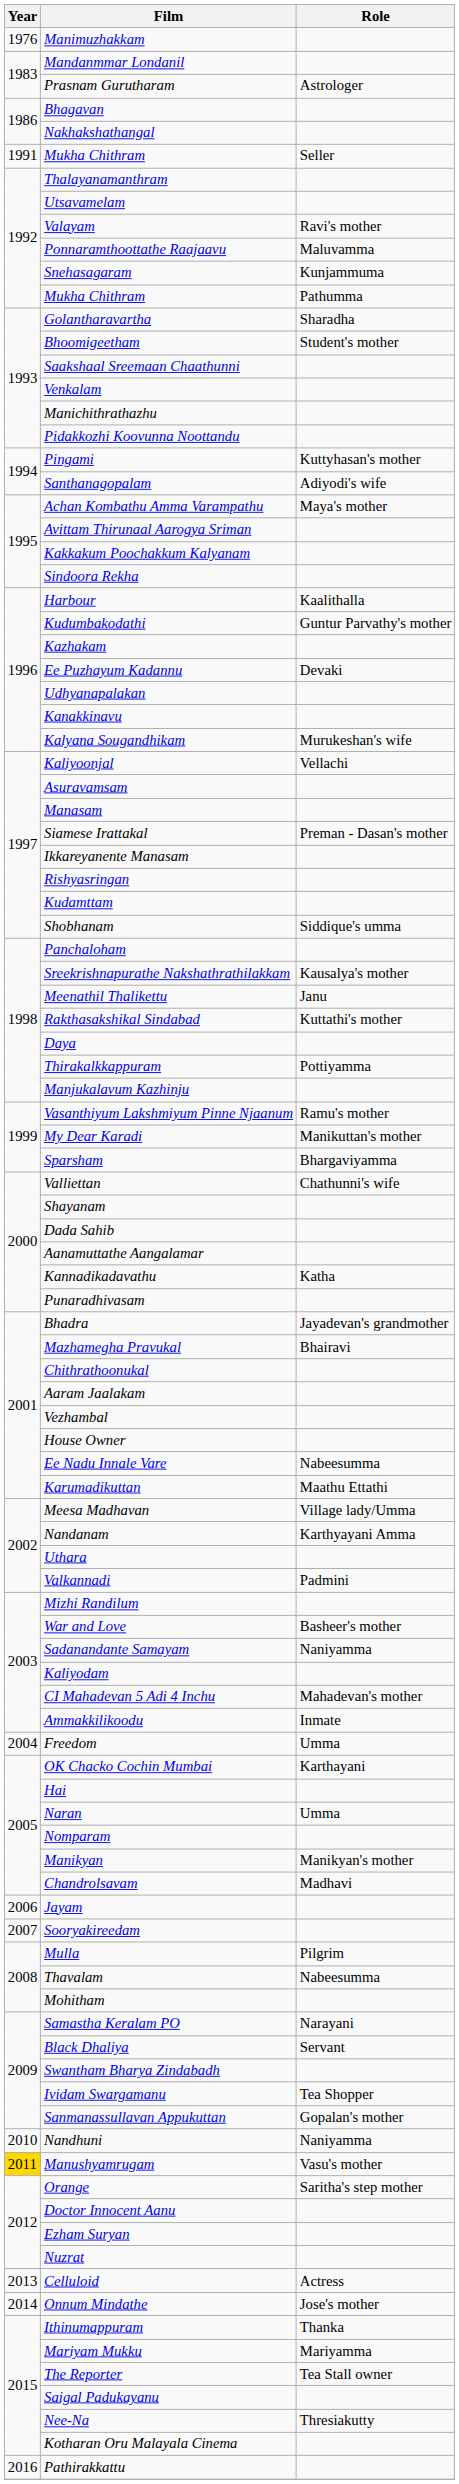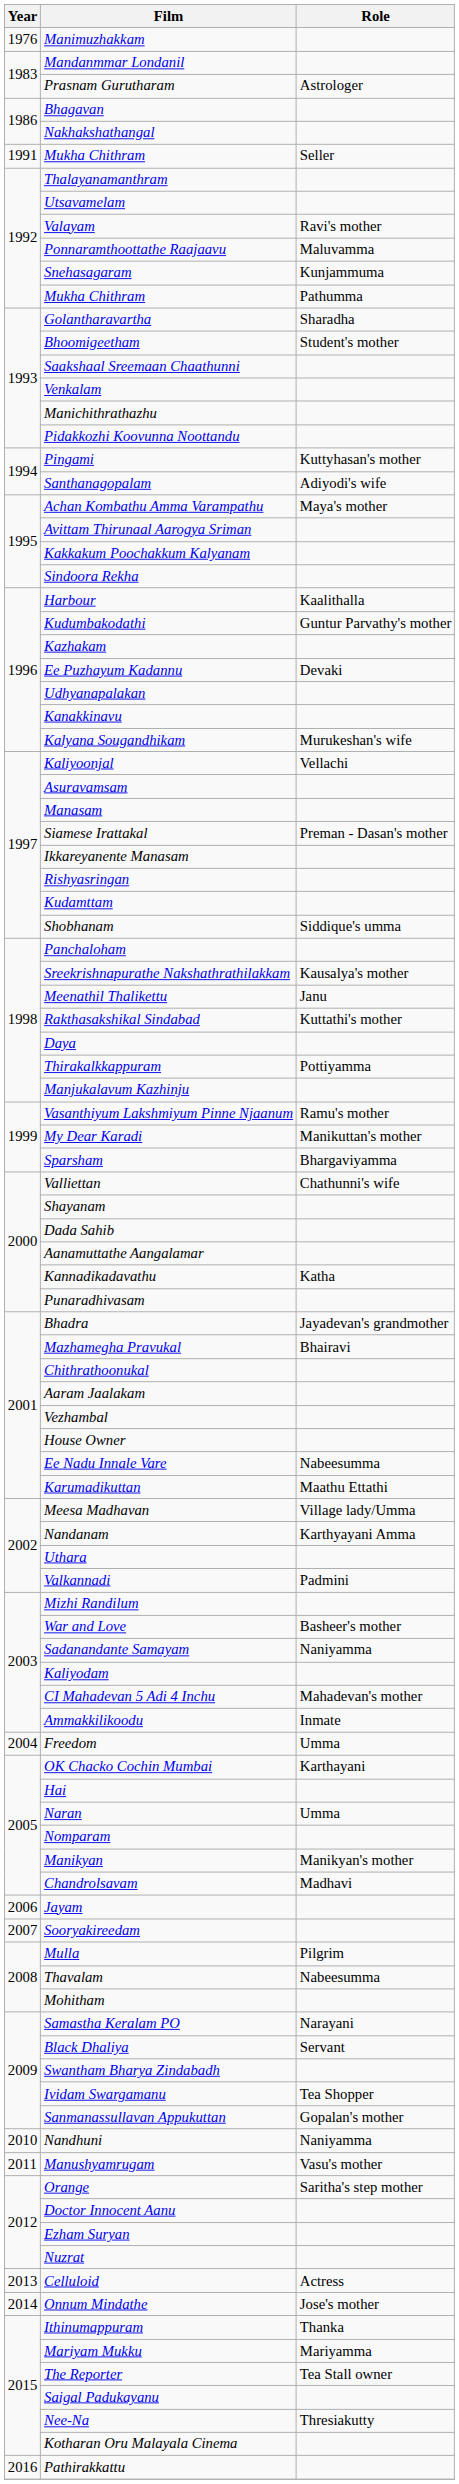Manushyamrugam | Year: gold background -> no background
